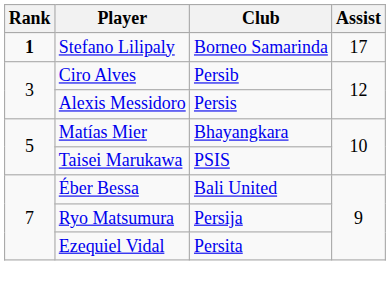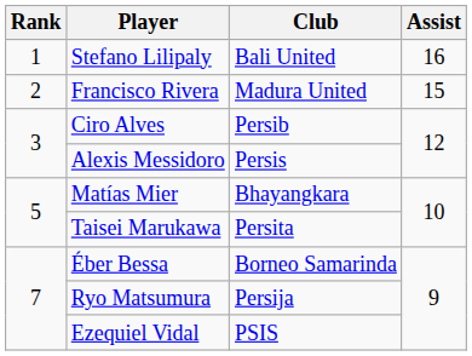Stefano Lilipaly | Rank: bold -> normal
Stefano Lilipaly | Club: Borneo Samarinda -> Bali United
Stefano Lilipaly | Assist: 17 -> 16
+ row: 2 | Francisco Rivera | Madura United | 15
Taisei Marukawa | Club: PSIS -> Persita
Éber Bessa | Club: Bali United -> Borneo Samarinda
Ezequiel Vidal | Club: Persita -> PSIS
